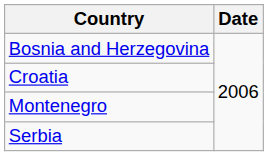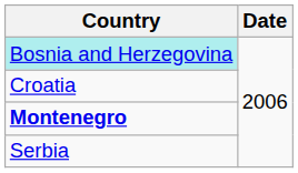Bosnia and Herzegovina | Country: no background -> paleturquoise background
Montenegro | Country: normal -> bold
